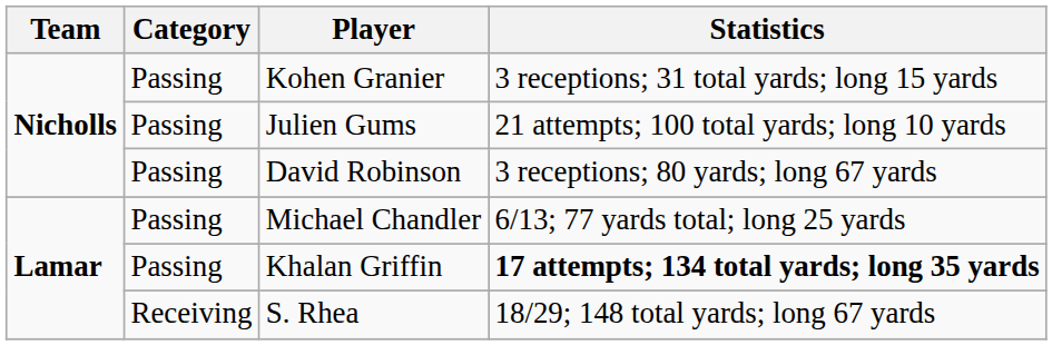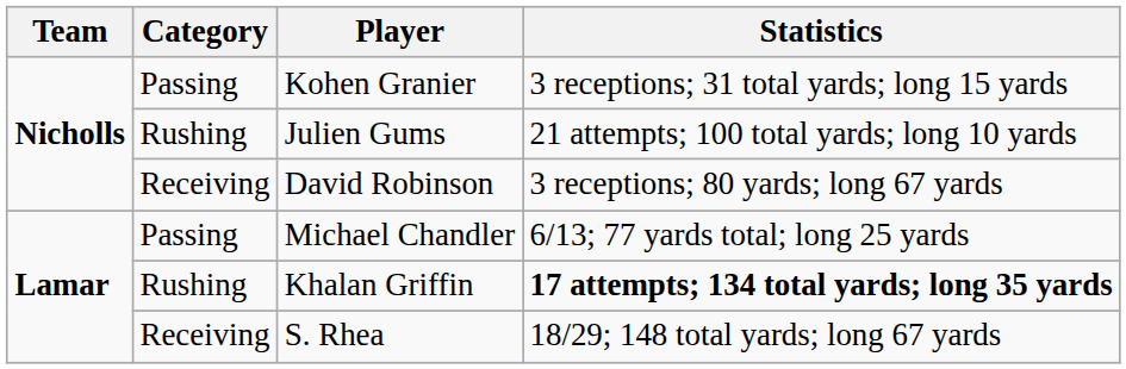Julien Gums | Category: Passing -> Rushing
David Robinson | Category: Passing -> Receiving
Khalan Griffin | Category: Passing -> Rushing
